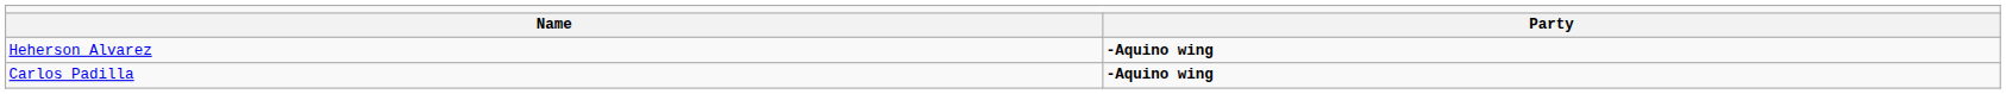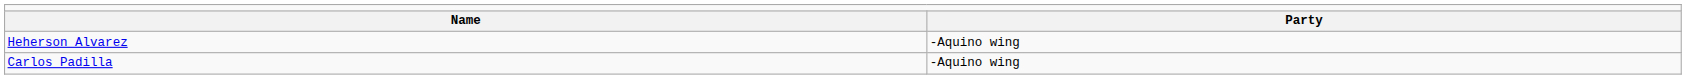Heherson Alvarez | column 2: bold -> normal
Carlos Padilla | column 2: bold -> normal
